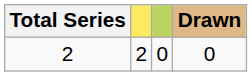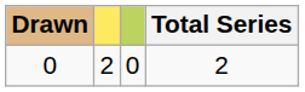columns swapped: Total Series <-> Drawn
